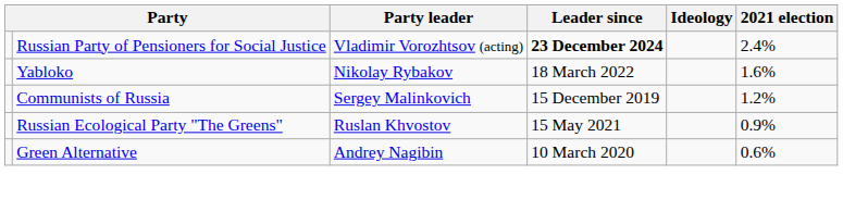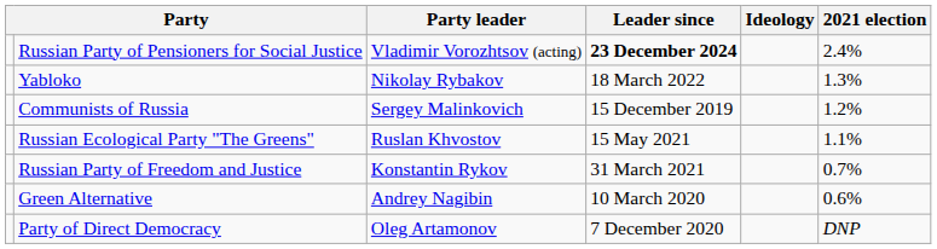Yabloko | 2021 election: 1.6% -> 1.3%
Russian Ecological Party "The Greens" | 2021 election: 0.9% -> 1.1%
+ row: Russian Party of Freedom and Justice | Konstantin Rykov | 31 March 2021 | 0.7%
+ row: Party of Direct Democracy | Oleg Artamonov | 7 December 2020 | DNP
